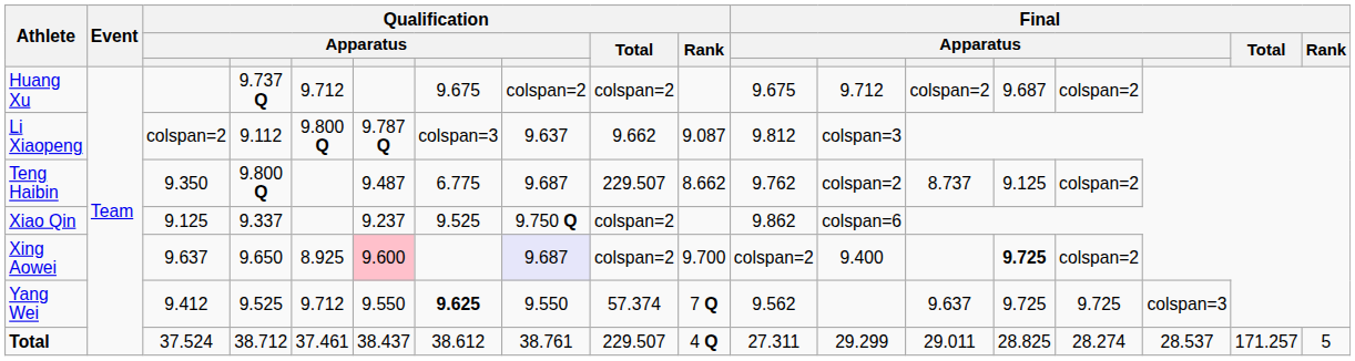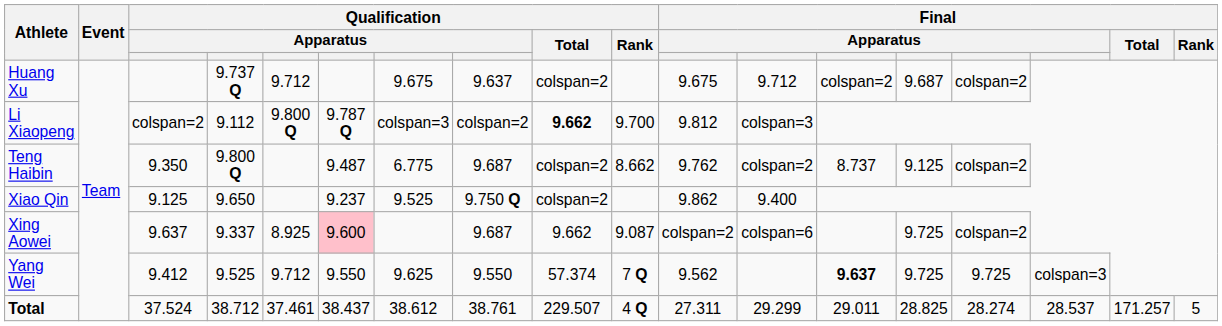Huang Xu | column 8: colspan=2 -> 9.637
Li Xiaopeng | column 8: 9.637 -> colspan=2
Li Xiaopeng | Qualification / Total: normal -> bold
Li Xiaopeng | Qualification / Rank: 9.087 -> 9.700
Teng Haibin | Qualification / Total: 229.507 -> colspan=2
Xiao Qin | column 4: 9.337 -> 9.650
Xiao Qin | column 12: colspan=6 -> 9.400
Xing Aowei | column 4: 9.650 -> 9.337
Xing Aowei | column 8: lavender background -> no background
Xing Aowei | Qualification / Total: colspan=2 -> 9.662
Xing Aowei | Qualification / Rank: 9.700 -> 9.087
Xing Aowei | column 12: 9.400 -> colspan=6
Xing Aowei | column 14: bold -> normal
Yang Wei | column 7: bold -> normal
Yang Wei | column 13: normal -> bold
